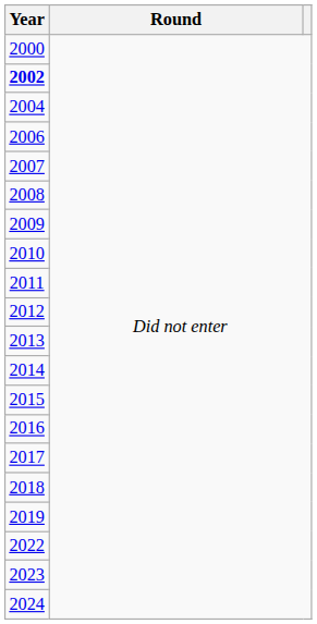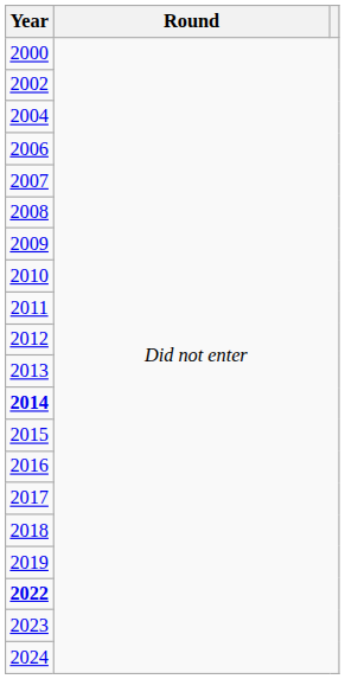2002 | Year: bold -> normal
2014 | Year: normal -> bold
2022 | Year: normal -> bold
